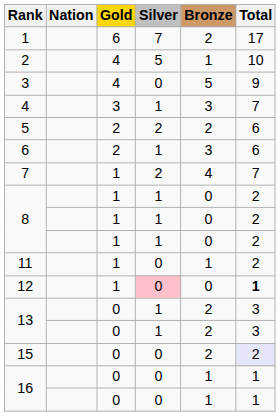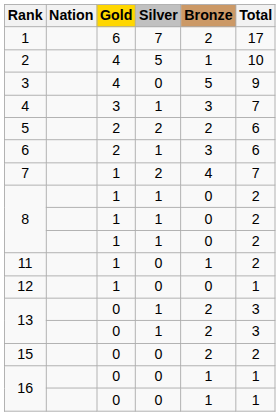12 | Silver: pink background -> no background
12 | Total: bold -> normal
15 | Total: lavender background -> no background
